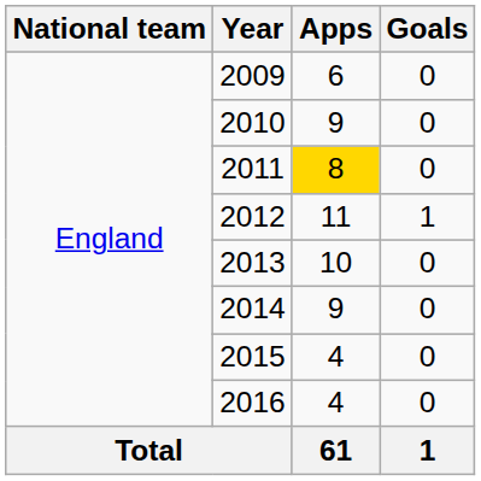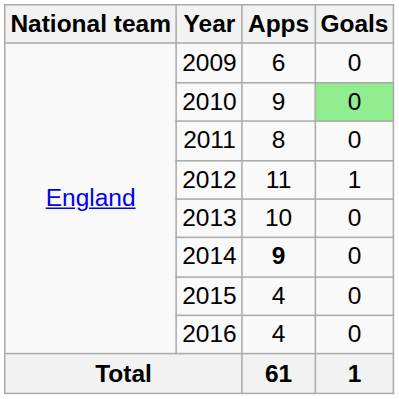2010 | Goals: no background -> lightgreen background
2011 | Apps: gold background -> no background
2014 | Apps: normal -> bold
